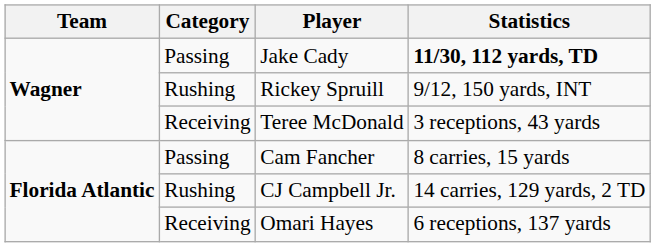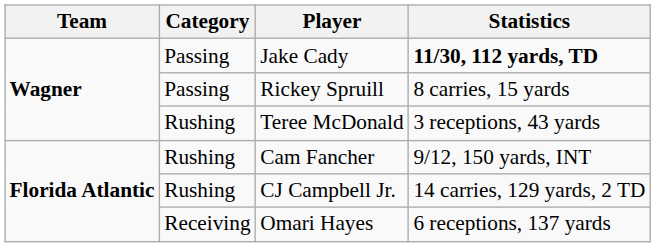Rickey Spruill | Category: Rushing -> Passing
Rickey Spruill | Statistics: 9/12, 150 yards, INT -> 8 carries, 15 yards
Teree McDonald | Category: Receiving -> Rushing
Cam Fancher | Category: Passing -> Rushing
Cam Fancher | Statistics: 8 carries, 15 yards -> 9/12, 150 yards, INT
